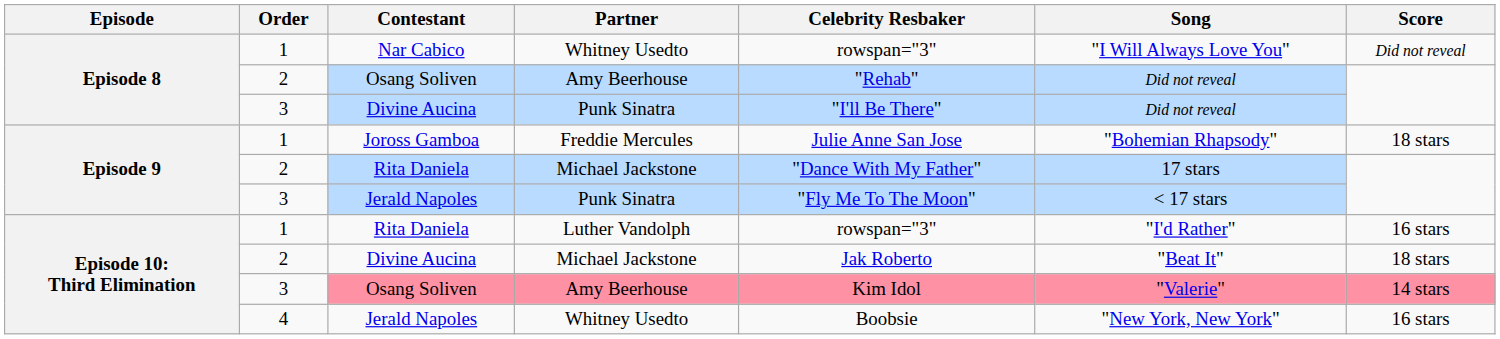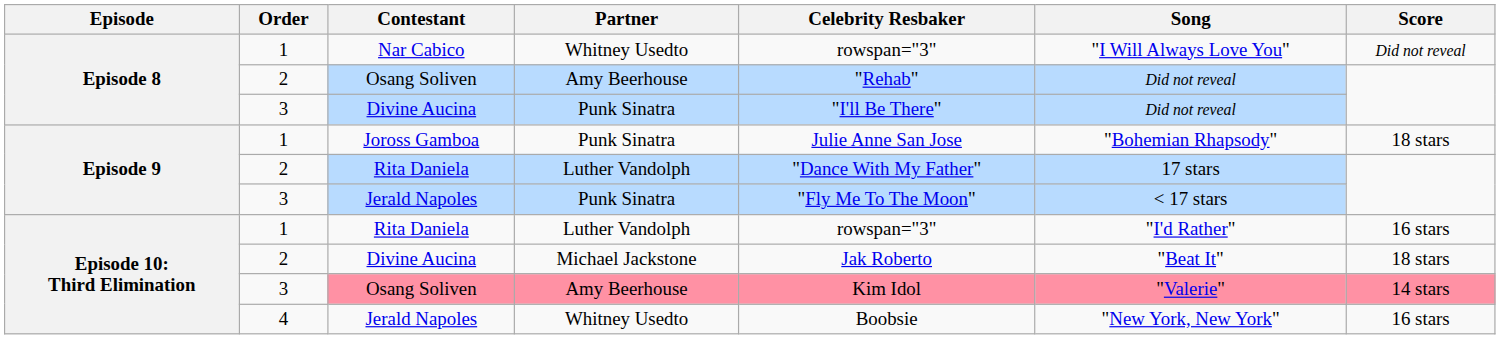Joross Gamboa | Partner: Freddie Mercules -> Punk Sinatra
2 / Rita Daniela | Partner: Michael Jackstone -> Luther Vandolph
